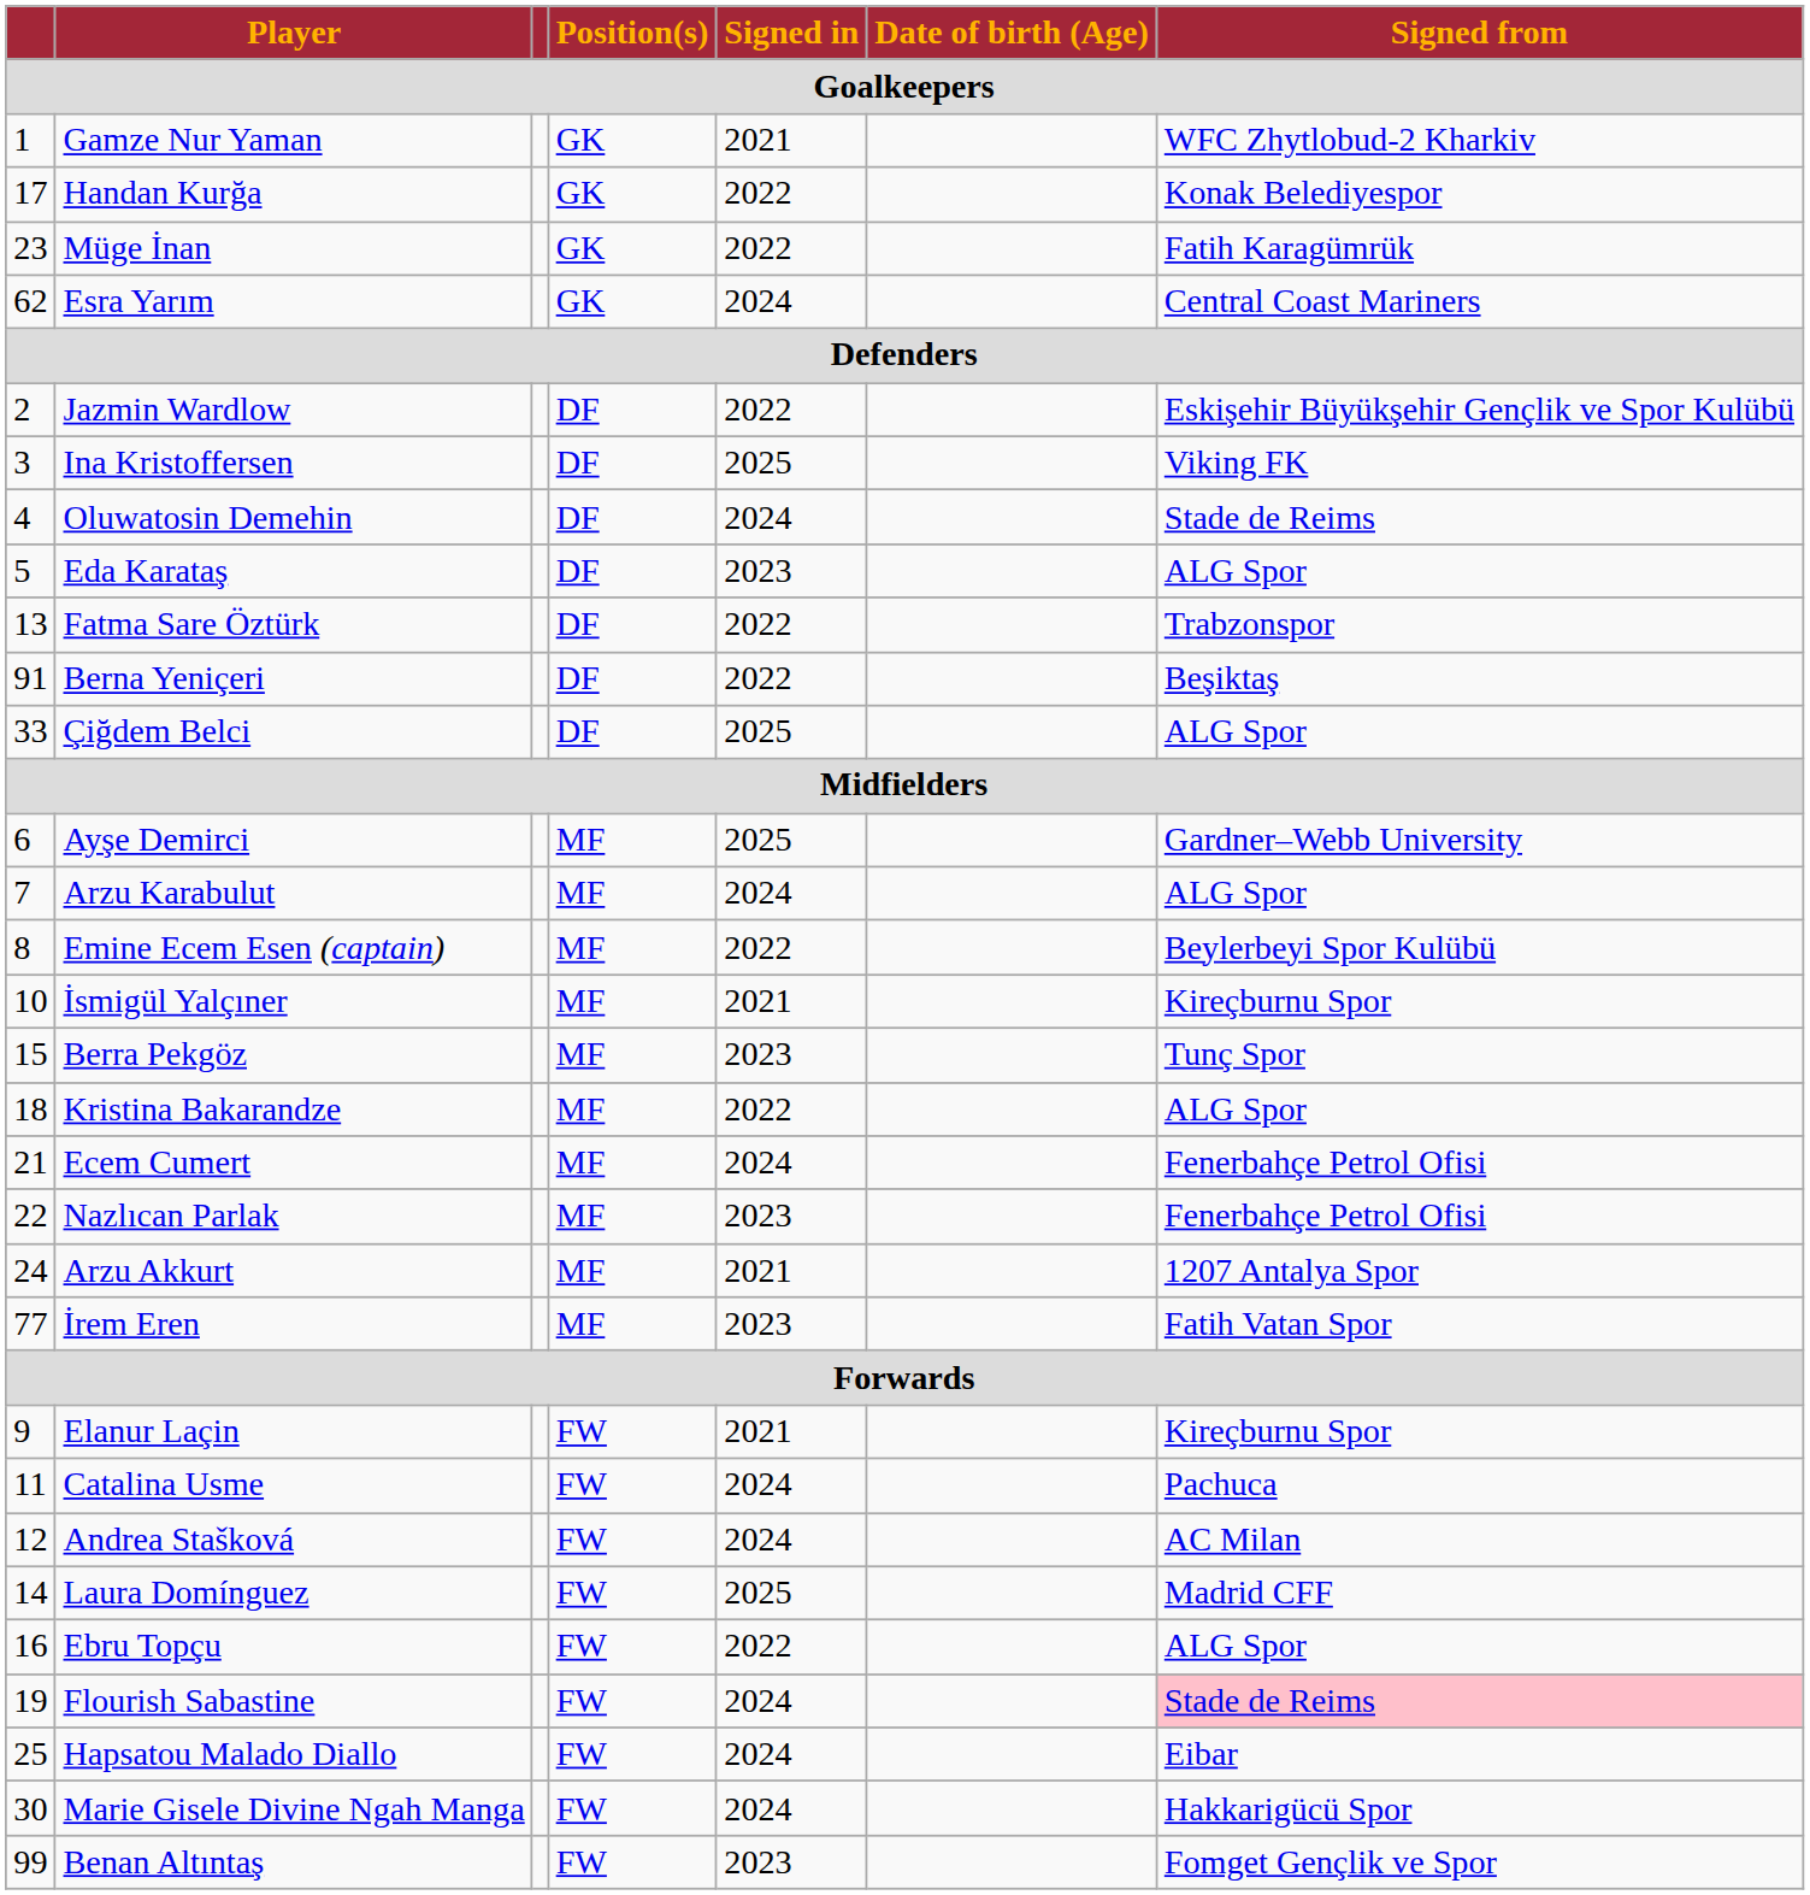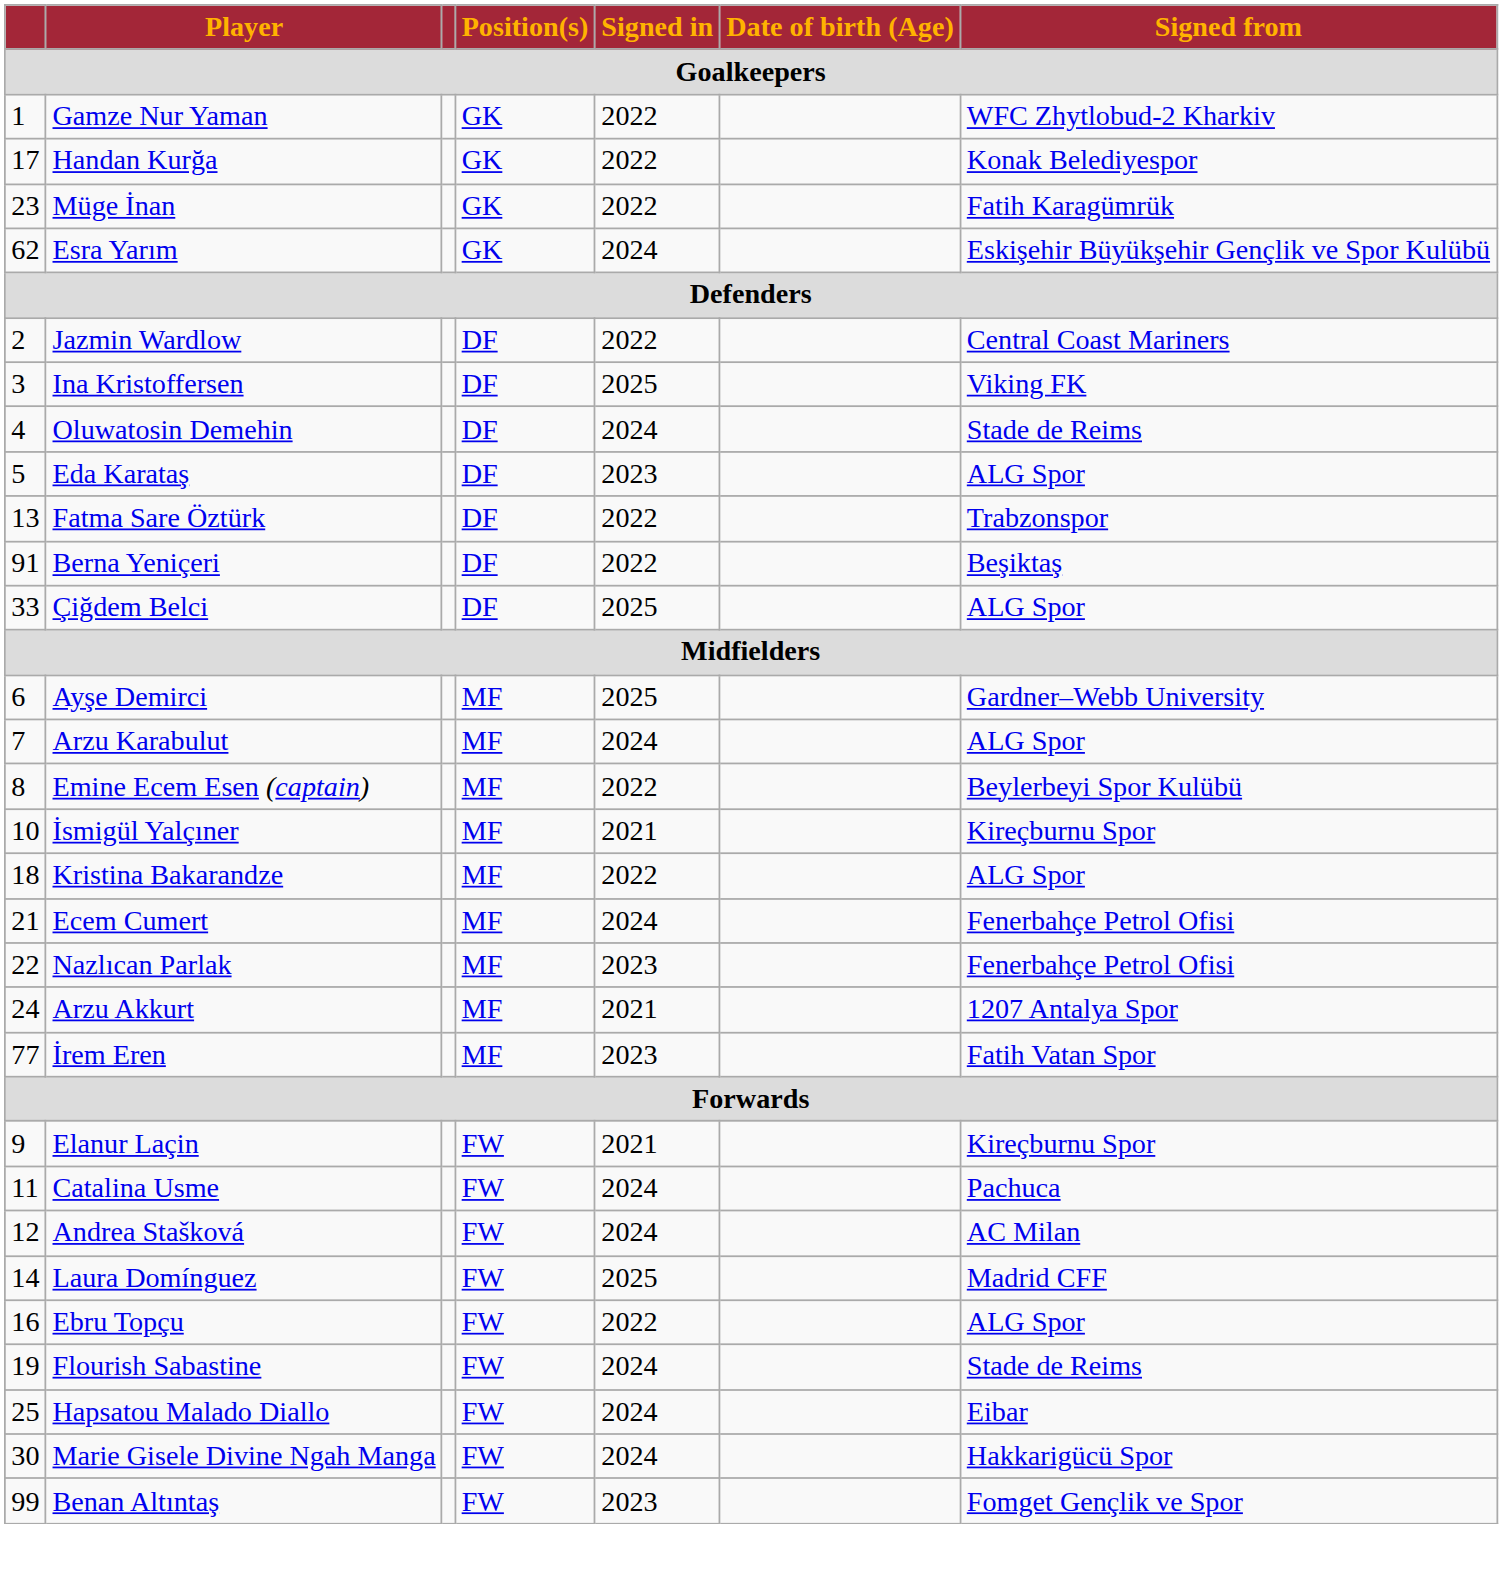Gamze Nur Yaman | Signed in: 2021 -> 2022
Esra Yarım | Signed from: Central Coast Mariners -> Eskişehir Büyükşehir Gençlik ve Spor Kulübü
Jazmin Wardlow | Signed from: Eskişehir Büyükşehir Gençlik ve Spor Kulübü -> Central Coast Mariners
- row: 15 | Berra Pekgöz | MF | 2023 | Tunç Spor
Flourish Sabastine | Signed from: pink background -> no background
